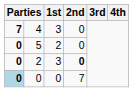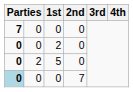row 2 | column 2: 4 -> 0
row 2 | 1st: 3 -> 0
row 3 | column 2: 5 -> 0
row 4 | 1st: 3 -> 5
row 4 | 2nd: bold -> normal
